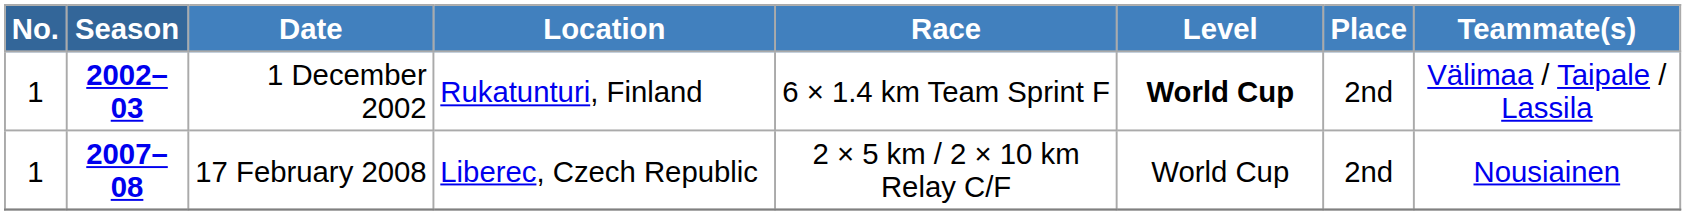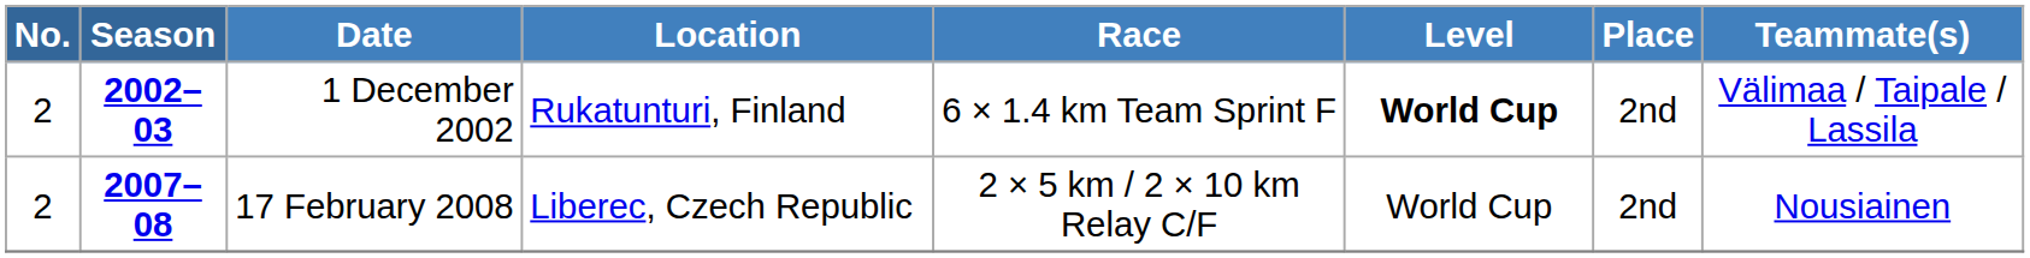1 December 2002 | No.: 1 -> 2
17 February 2008 | No.: 1 -> 2
